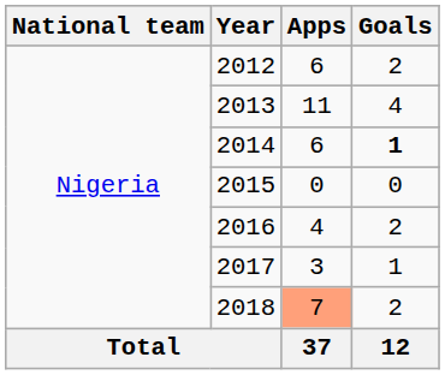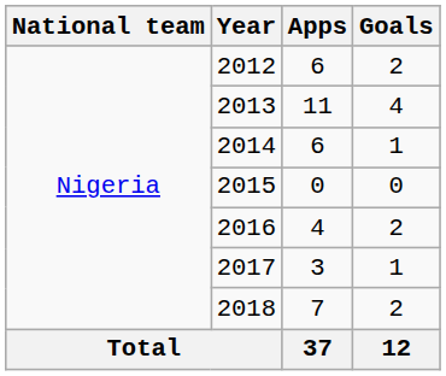2014 | Goals: bold -> normal
2018 | Apps: lightsalmon background -> no background
